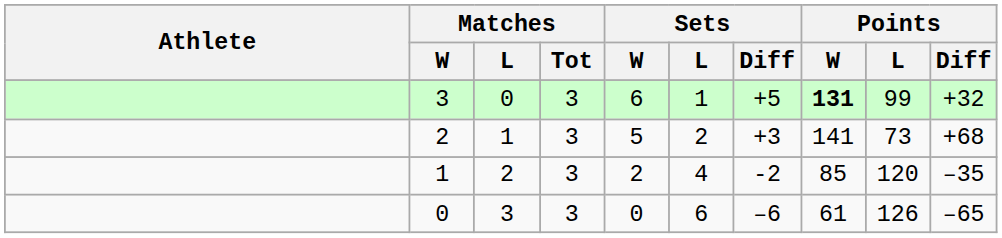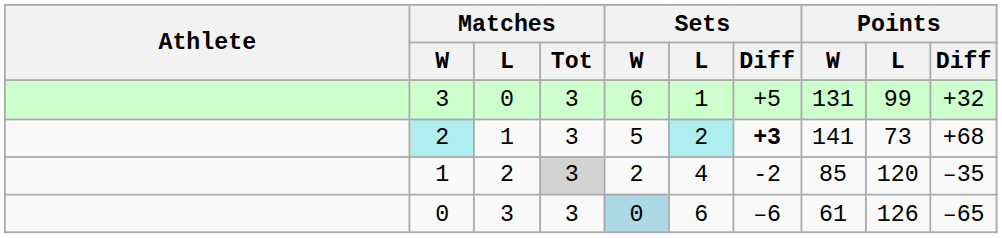row 3 | Points / W: bold -> normal
row 4 | Matches / W: no background -> paleturquoise background
row 4 | Sets / L: no background -> paleturquoise background
row 4 | Sets / Diff: normal -> bold
row 5 | Matches / Tot: no background -> lightgrey background
row 6 | Sets / W: no background -> lightblue background
